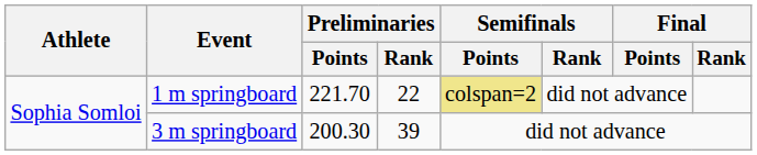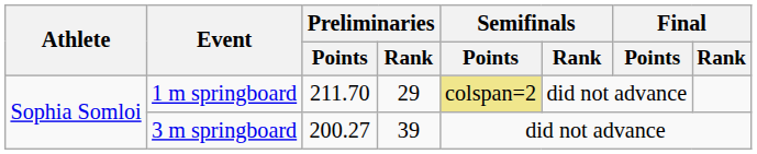1 m springboard | Preliminaries / Points: 221.70 -> 211.70
1 m springboard | Preliminaries / Rank: 22 -> 29
3 m springboard | Preliminaries / Points: 200.30 -> 200.27
